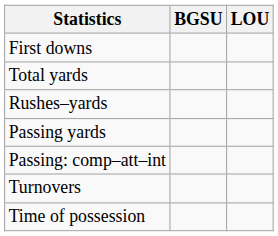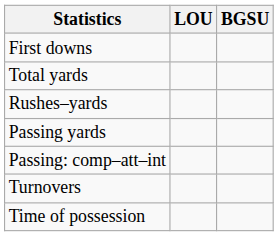columns swapped: BGSU <-> LOU
